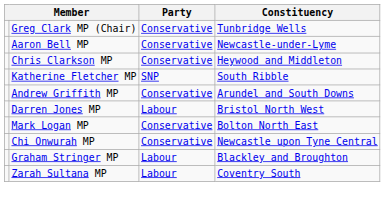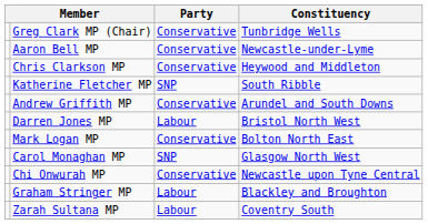+ row: Carol Monaghan MP | SNP | Glasgow North West
